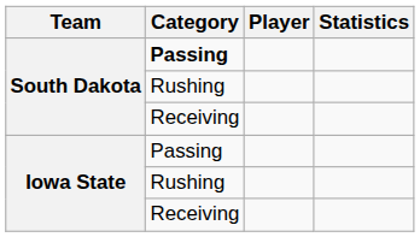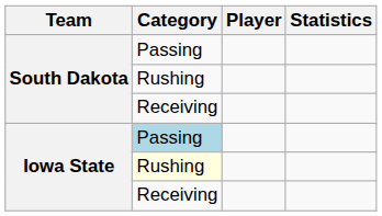South Dakota / Passing | Category: bold -> normal
Iowa State / Passing | Category: no background -> lightblue background
Iowa State / Rushing | Category: no background -> lightyellow background
